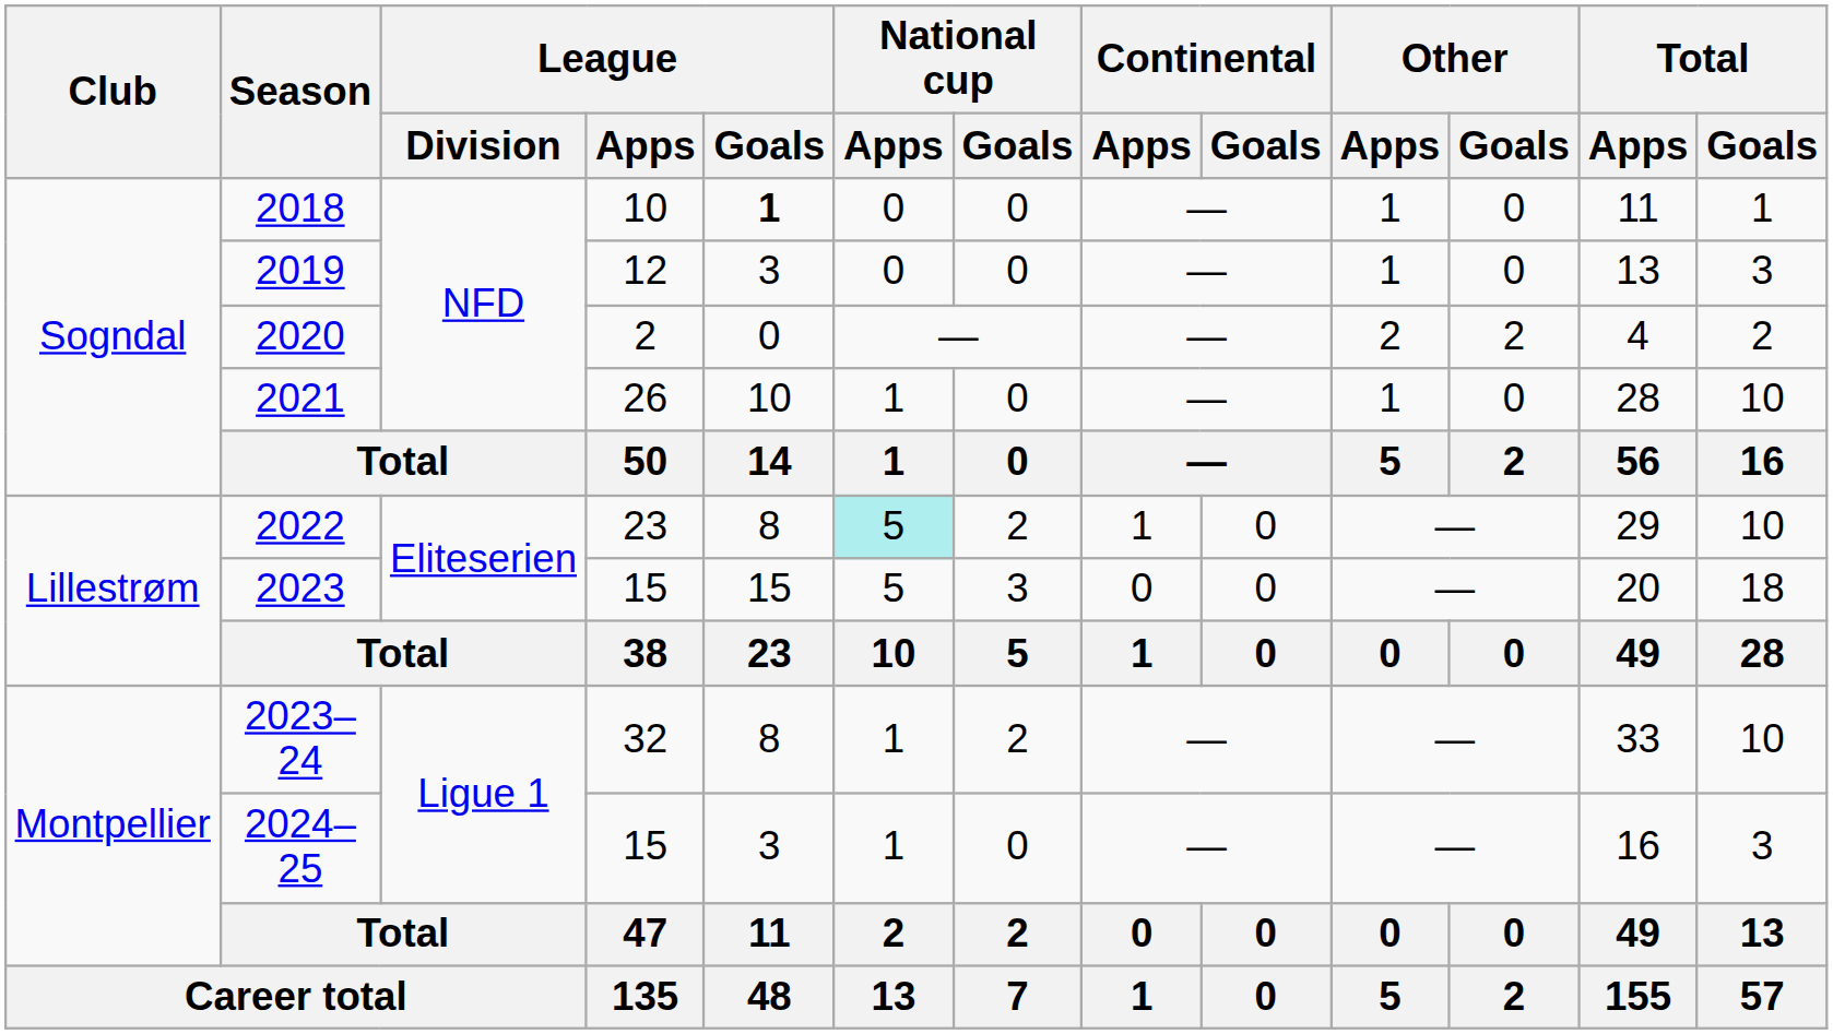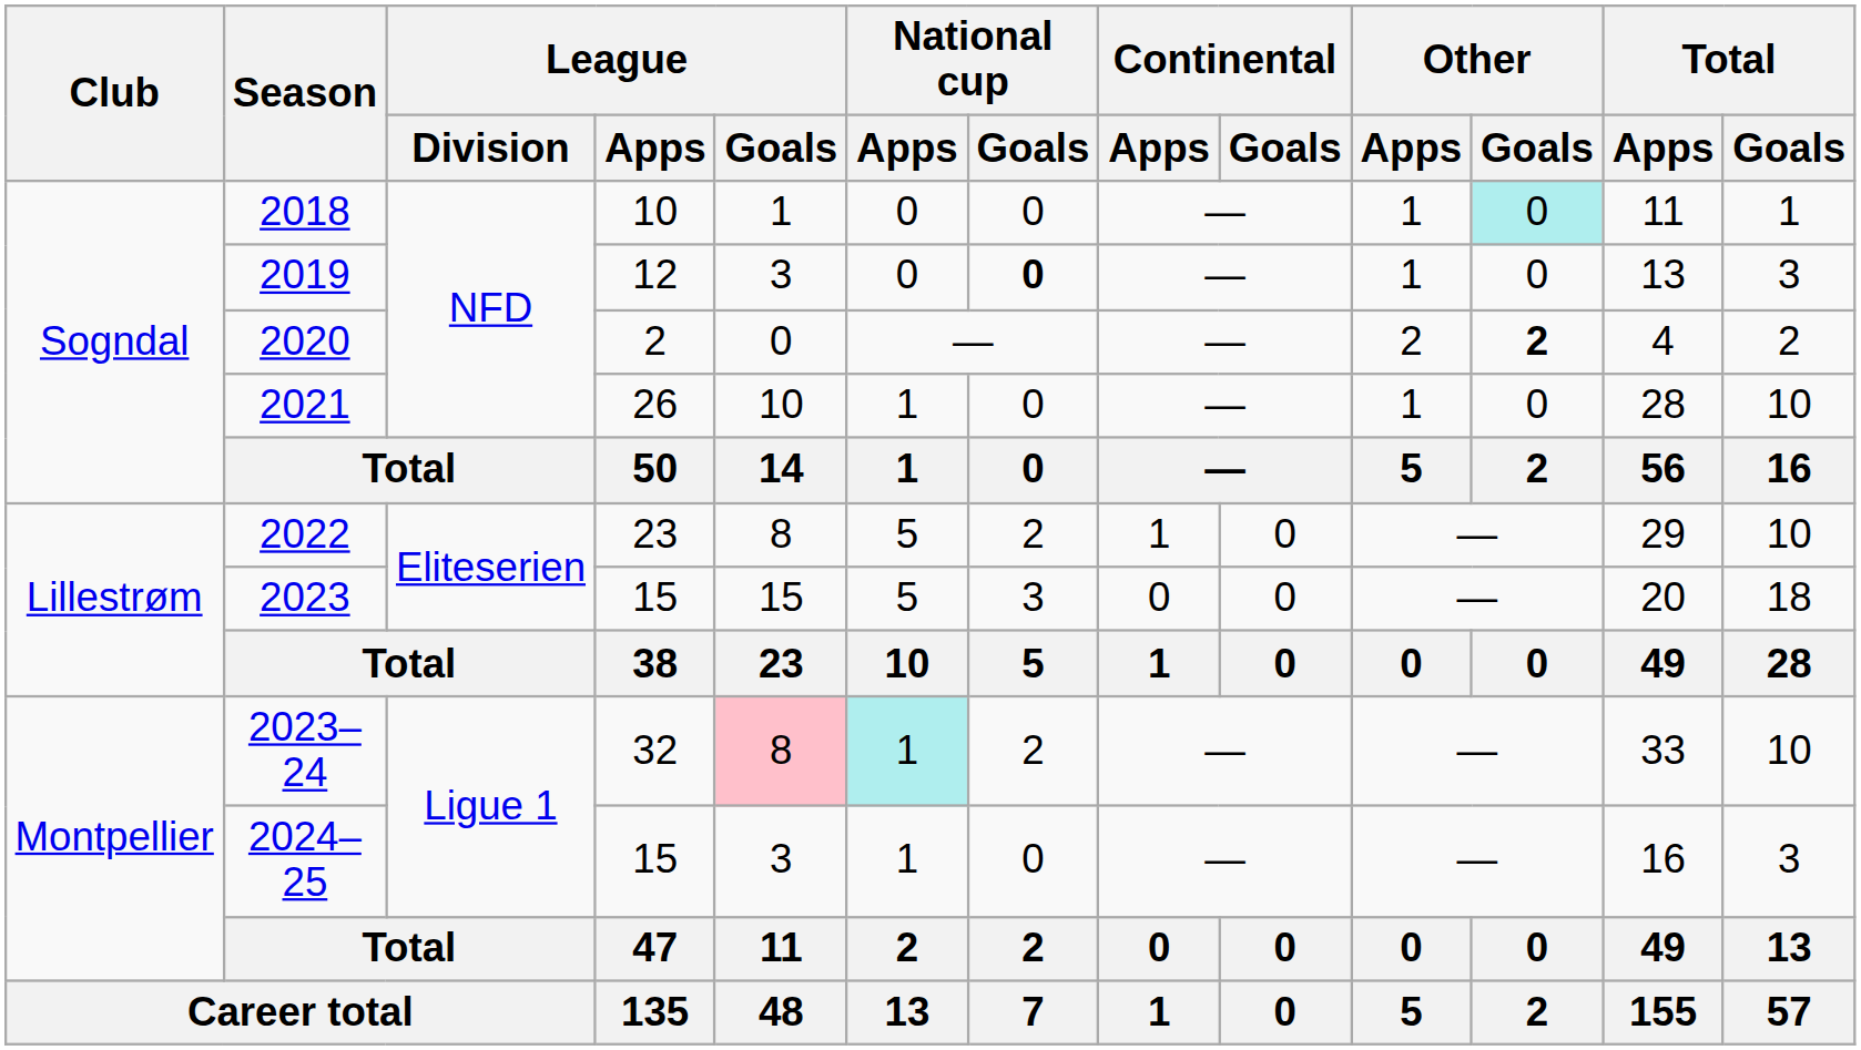2018 | League / Goals: bold -> normal
2018 | Other / Goals: no background -> paleturquoise background
2019 | National cup / Goals: normal -> bold
2020 | Other / Goals: normal -> bold
2022 | National cup / Apps: paleturquoise background -> no background
2023–24 | League / Goals: no background -> pink background
2023–24 | National cup / Apps: no background -> paleturquoise background
